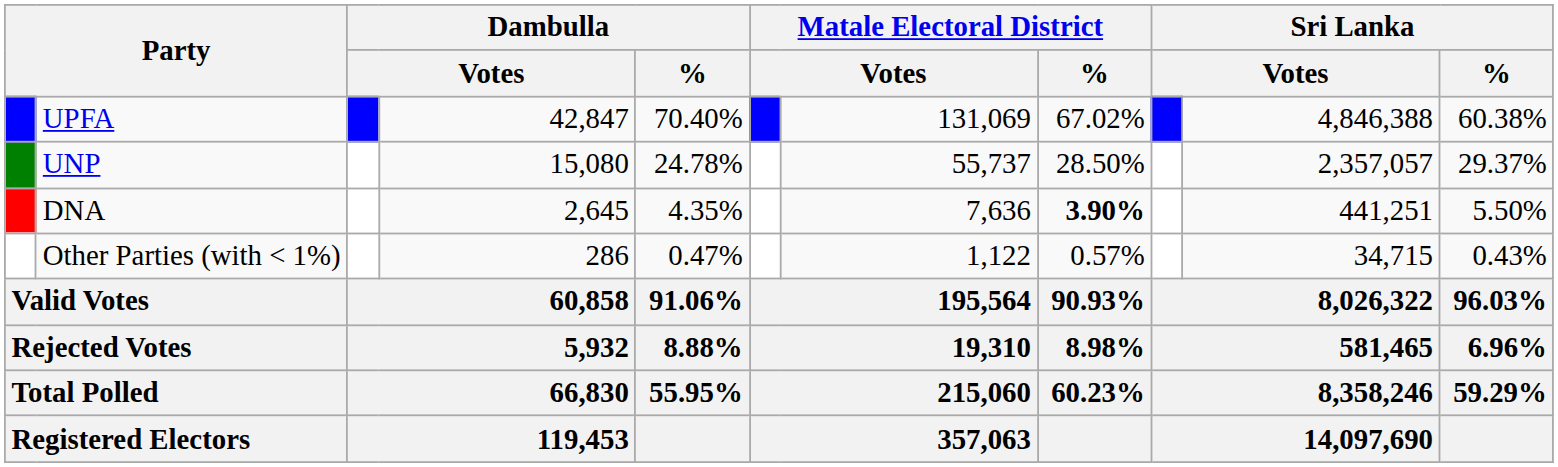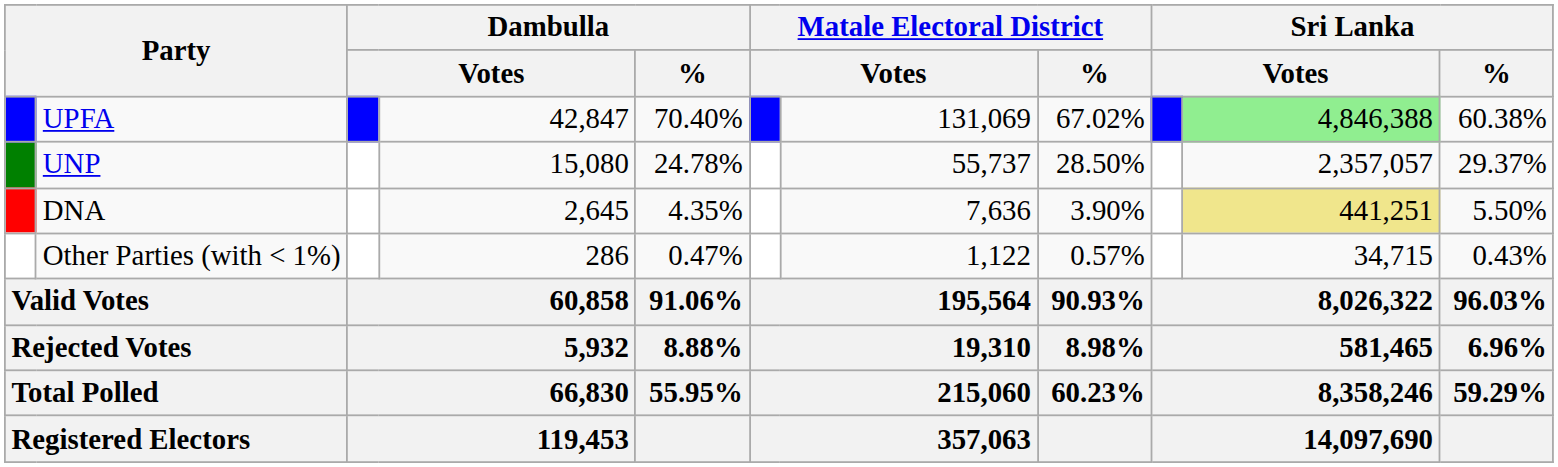UPFA | column 10: no background -> lightgreen background
DNA | Matale Electoral District / %: bold -> normal
DNA | column 10: no background -> khaki background
